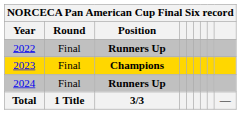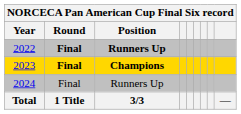2022 | Round: normal -> bold
2023 | Round: normal -> bold
2024 | Position: bold -> normal
